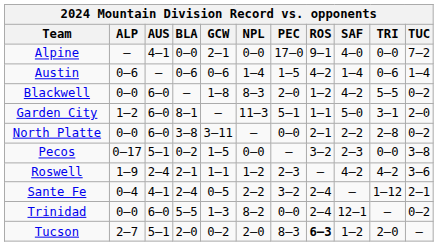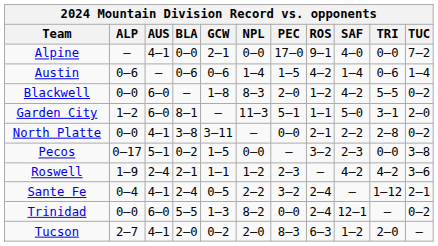North Platte | AUS: 6–0 -> 4–1
Tucson | AUS: 5–1 -> 4–1
Tucson | ROS: bold -> normal
